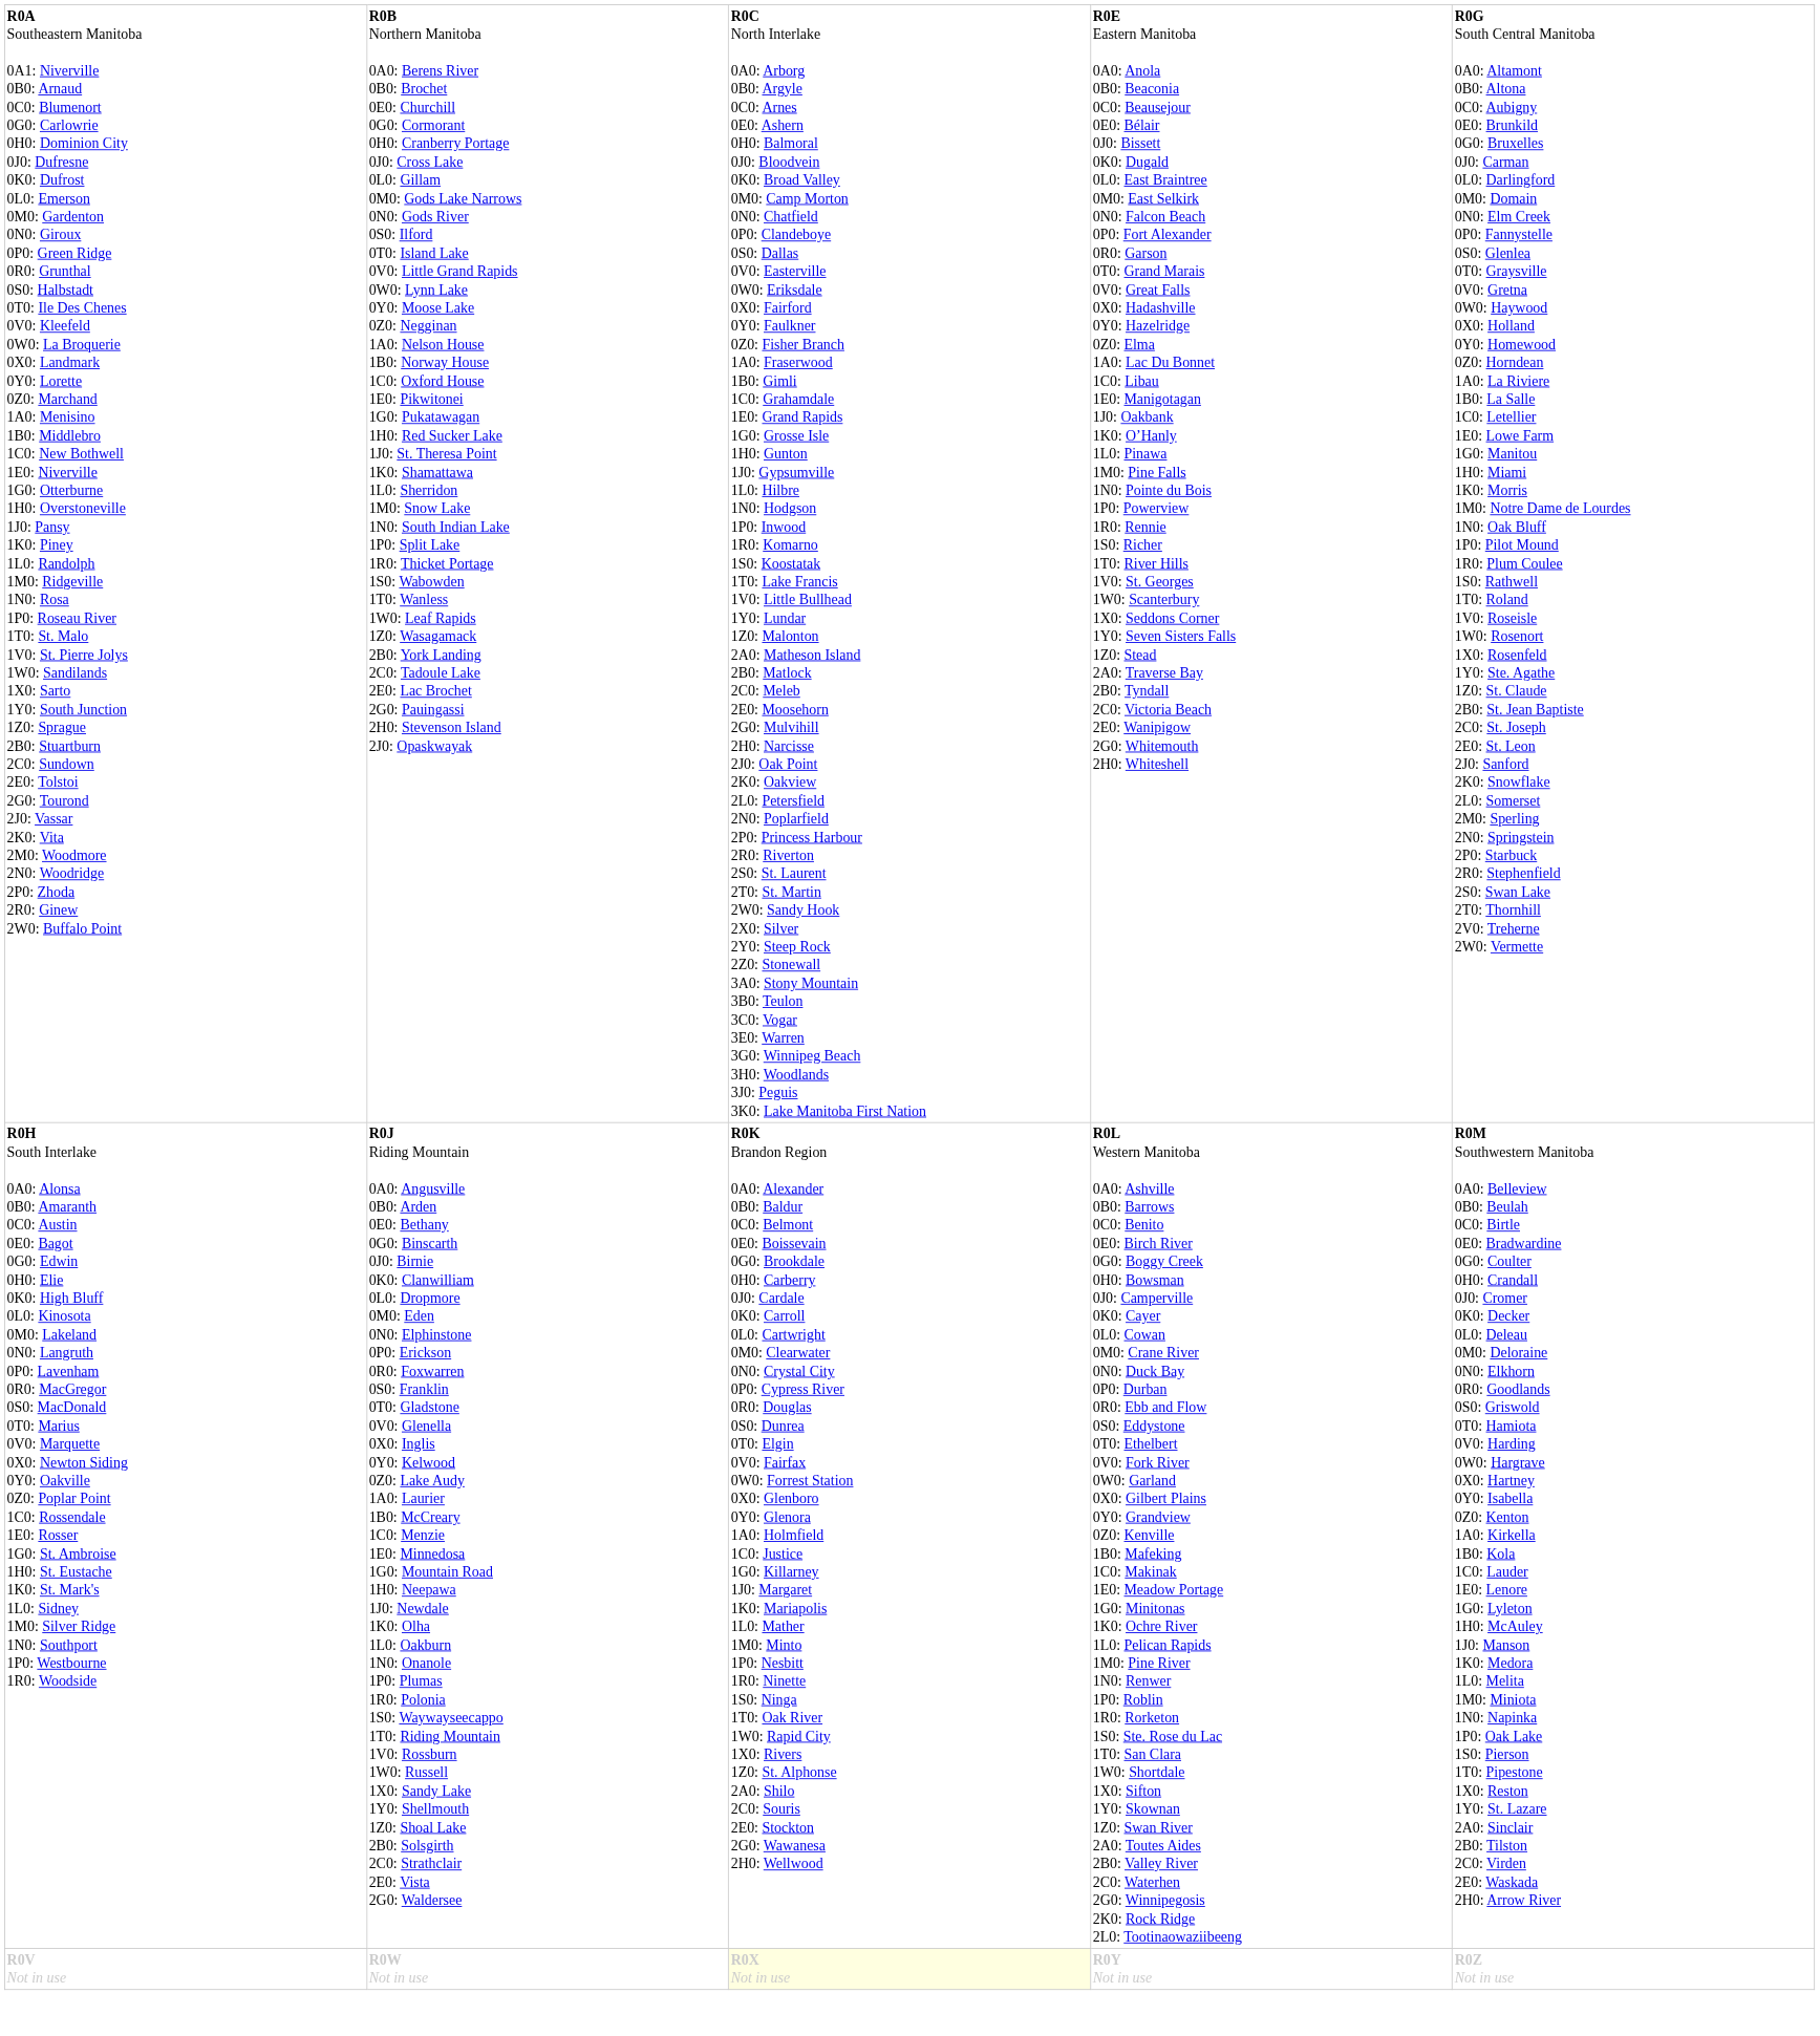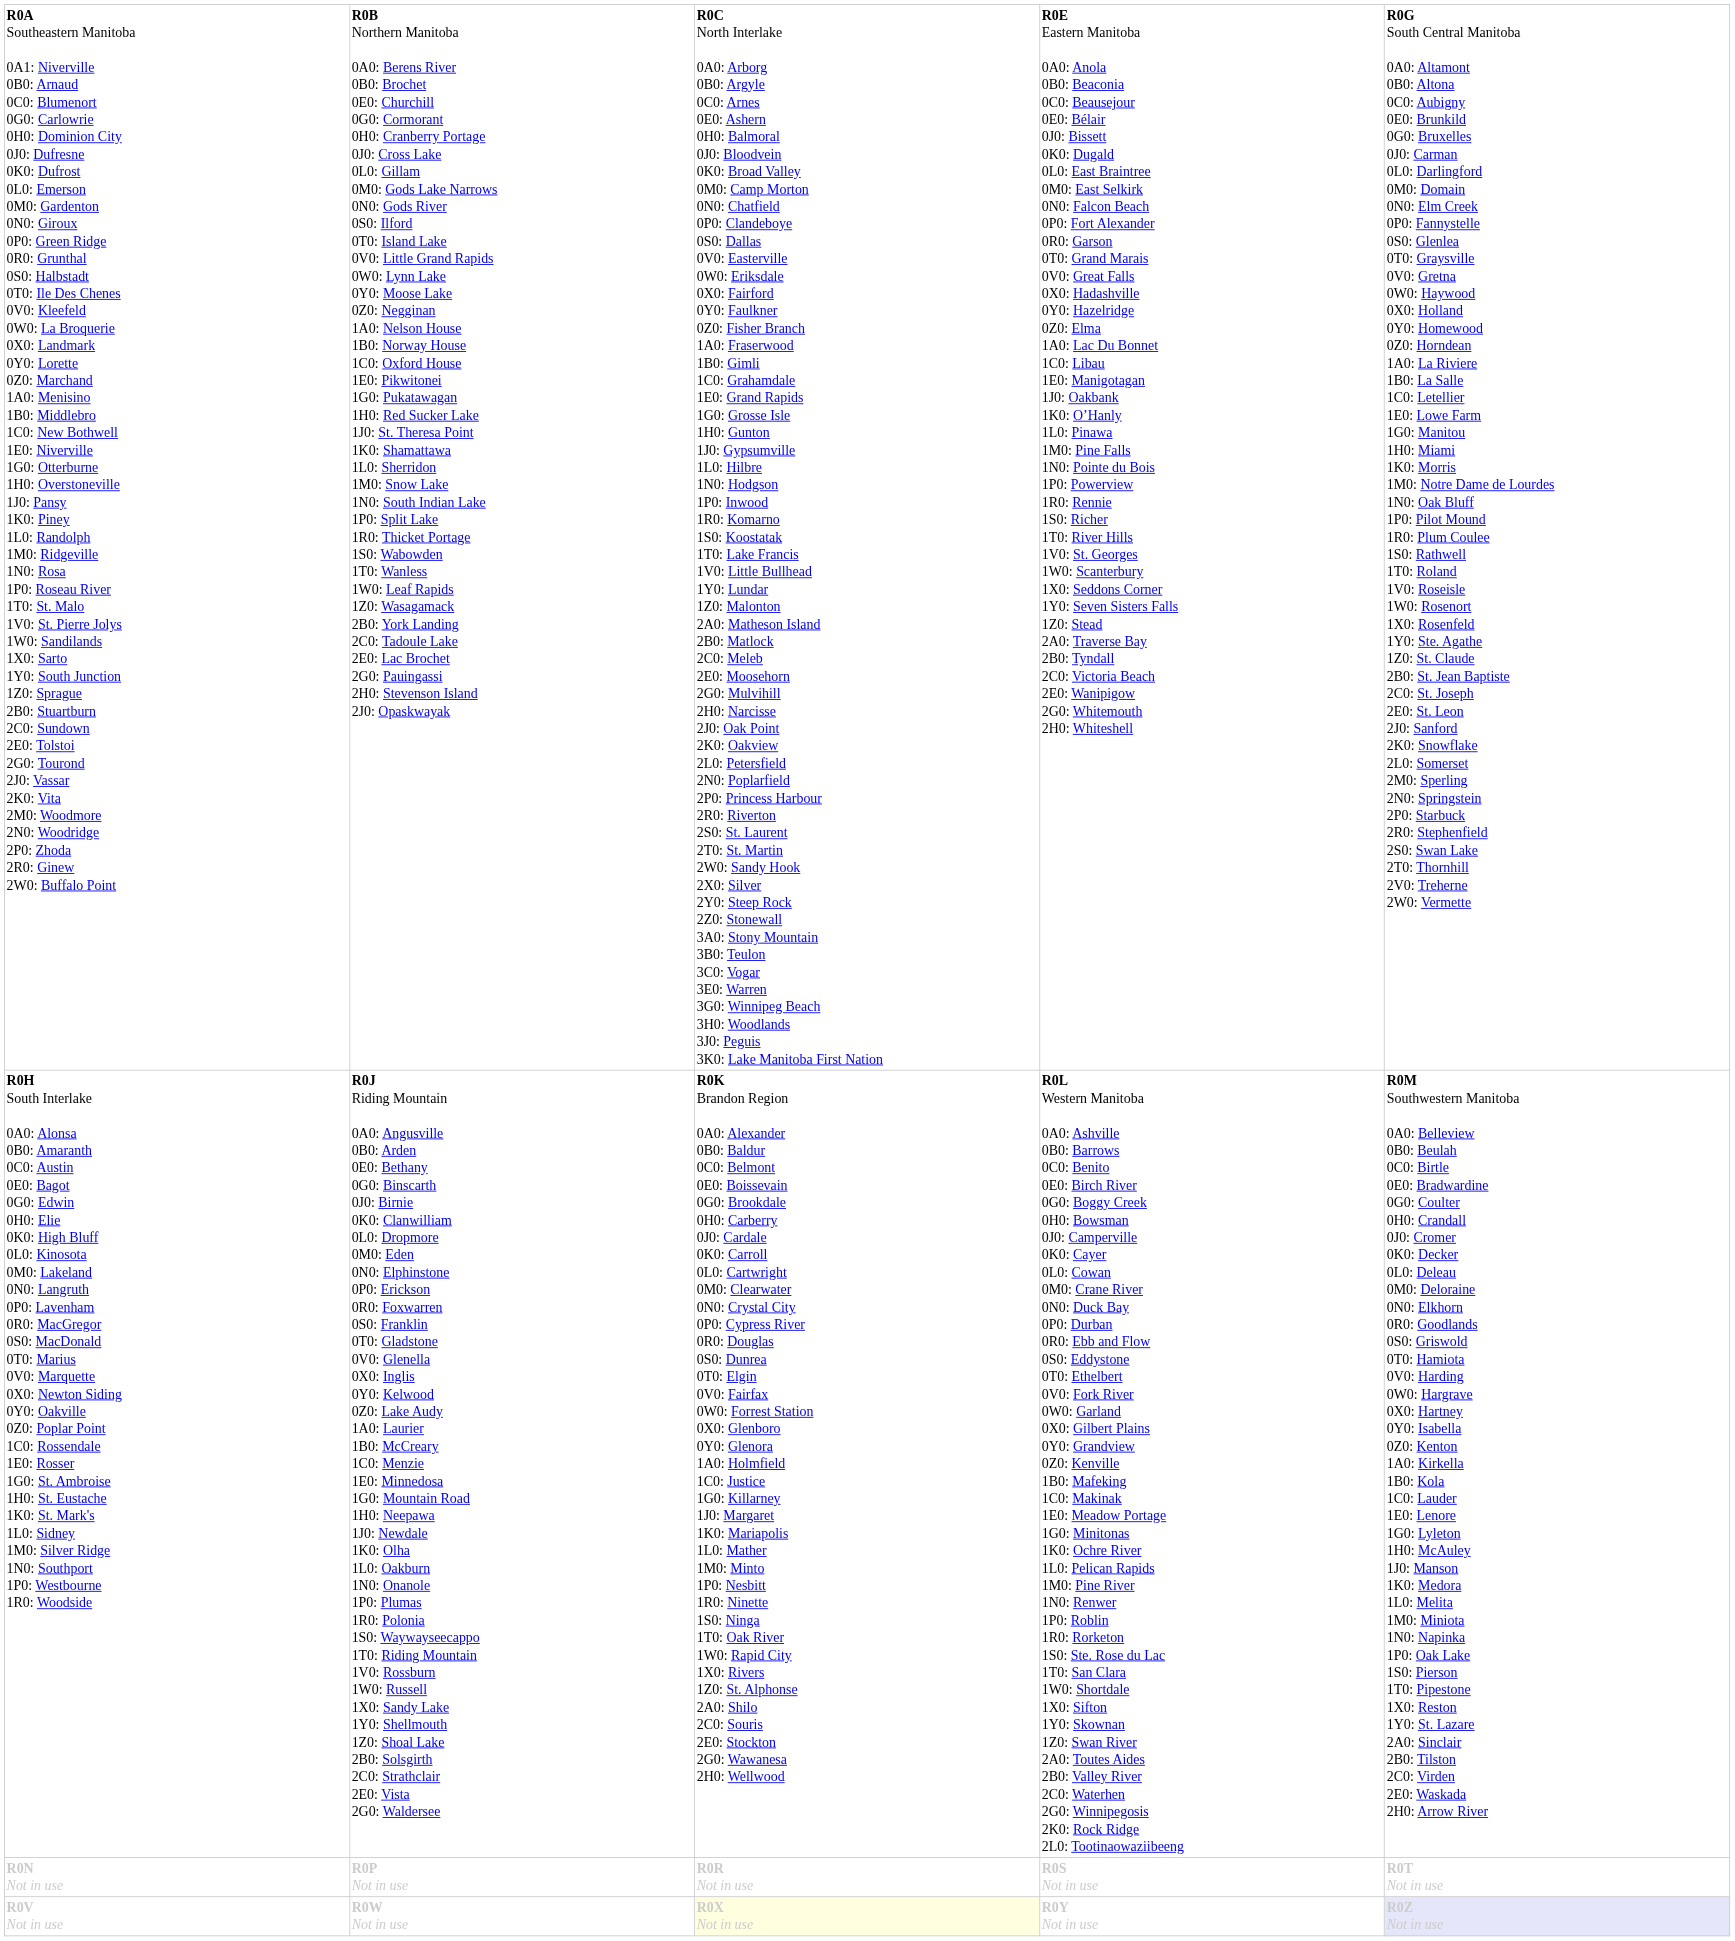+ row: R0N Not in use | R0P Not in use | R0R Not in use | R0S Not in use | R0T Not in use
R0V Not in use | column 5: no background -> lavender background
